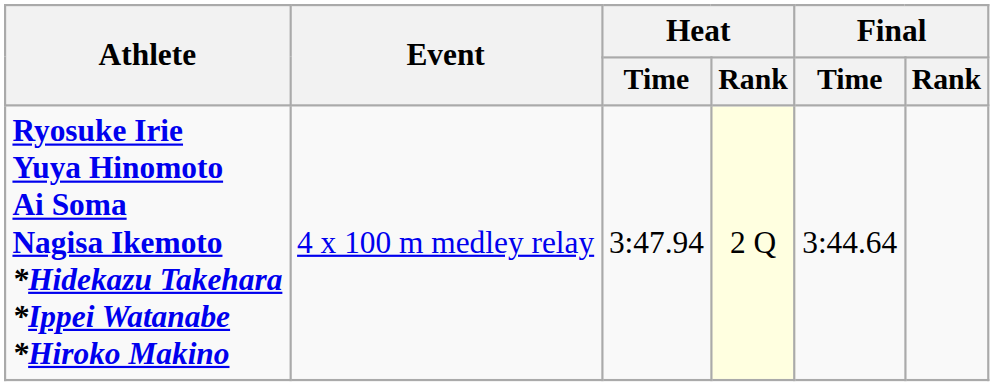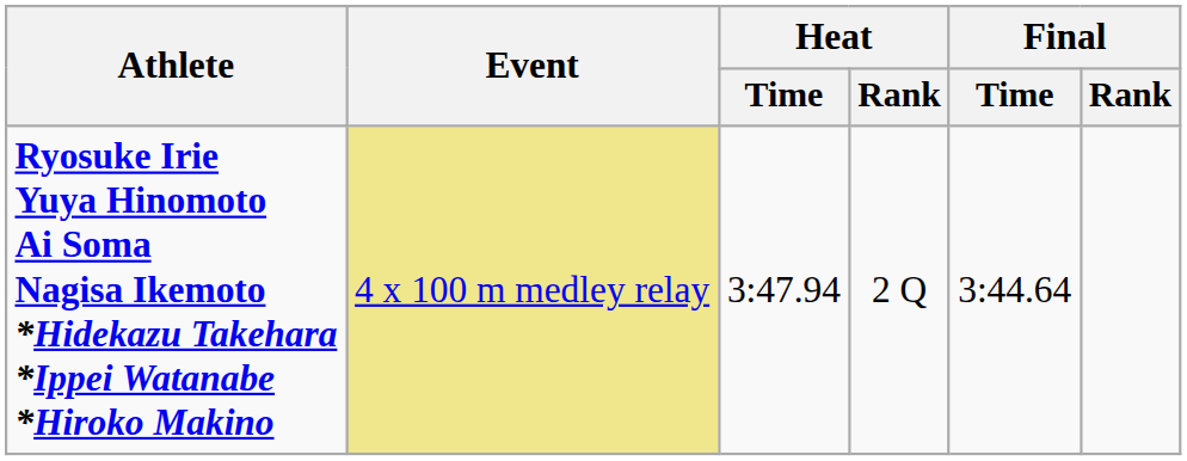row 3 | Event: no background -> khaki background
row 3 | Heat / Rank: lightyellow background -> no background
